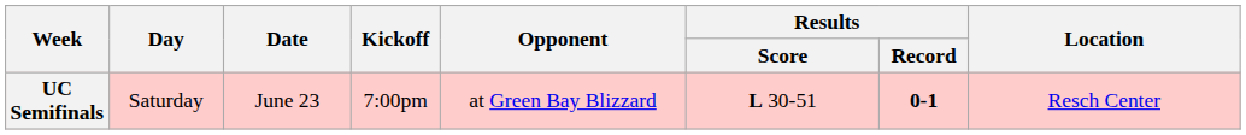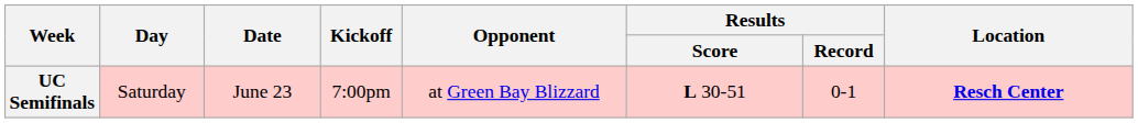UC Semifinals | Results / Record: bold -> normal
UC Semifinals | Location: normal -> bold
